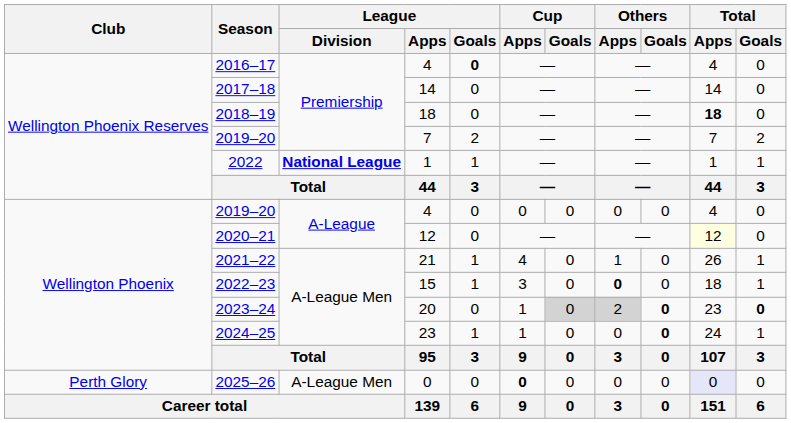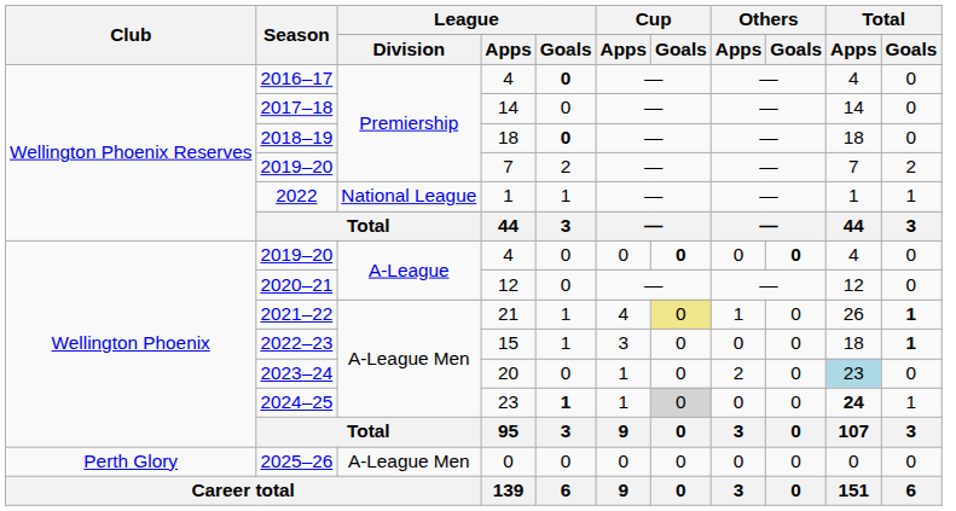2018–19 | League / Goals: normal -> bold
2018–19 | Total / Apps: bold -> normal
2022 | League / Division: bold -> normal
2019–20 / 4 | Cup / Goals: normal -> bold
2019–20 / 4 | Others / Goals: normal -> bold
2020–21 | Total / Apps: lightyellow background -> no background
2021–22 | Cup / Goals: no background -> khaki background
2021–22 | Total / Goals: normal -> bold
2022–23 | Others / Apps: bold -> normal
2022–23 | Total / Goals: normal -> bold
2023–24 | Cup / Goals: lightgrey background -> no background
2023–24 | Others / Apps: lightgrey background -> no background
2023–24 | Others / Goals: bold -> normal
2023–24 | Total / Apps: no background -> lightblue background
2023–24 | Total / Goals: bold -> normal
2024–25 | League / Goals: normal -> bold
2024–25 | Cup / Goals: no background -> lightgrey background
2024–25 | Others / Goals: bold -> normal
2024–25 | Total / Apps: normal -> bold
2025–26 | Cup / Apps: bold -> normal
2025–26 | Total / Apps: lavender background -> no background
